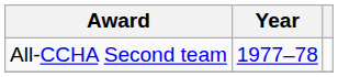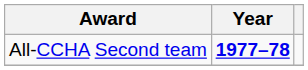row 2 | Year: normal -> bold
